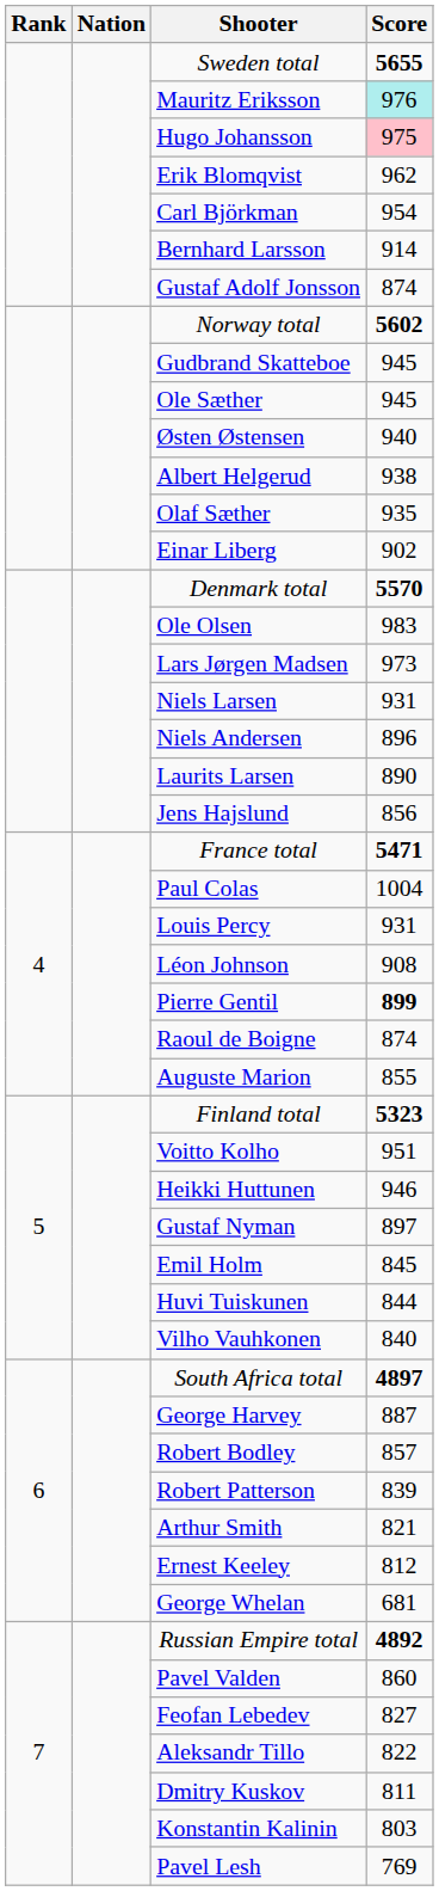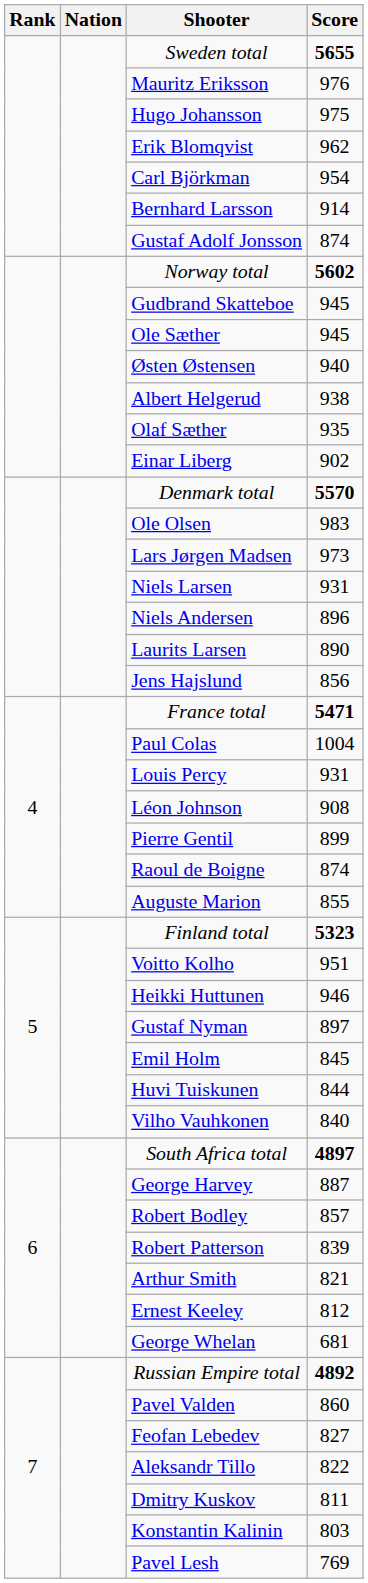Mauritz Eriksson | Score: paleturquoise background -> no background
Hugo Johansson | Score: pink background -> no background
Pierre Gentil | Score: bold -> normal
